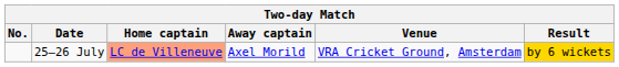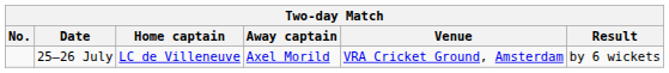25–26 July | Home captain: lightsalmon background -> no background
25–26 July | Result: gold background -> no background
